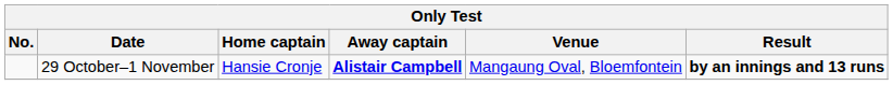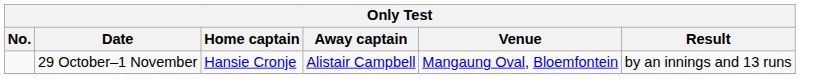29 October–1 November | Away captain: bold -> normal
29 October–1 November | Result: bold -> normal
